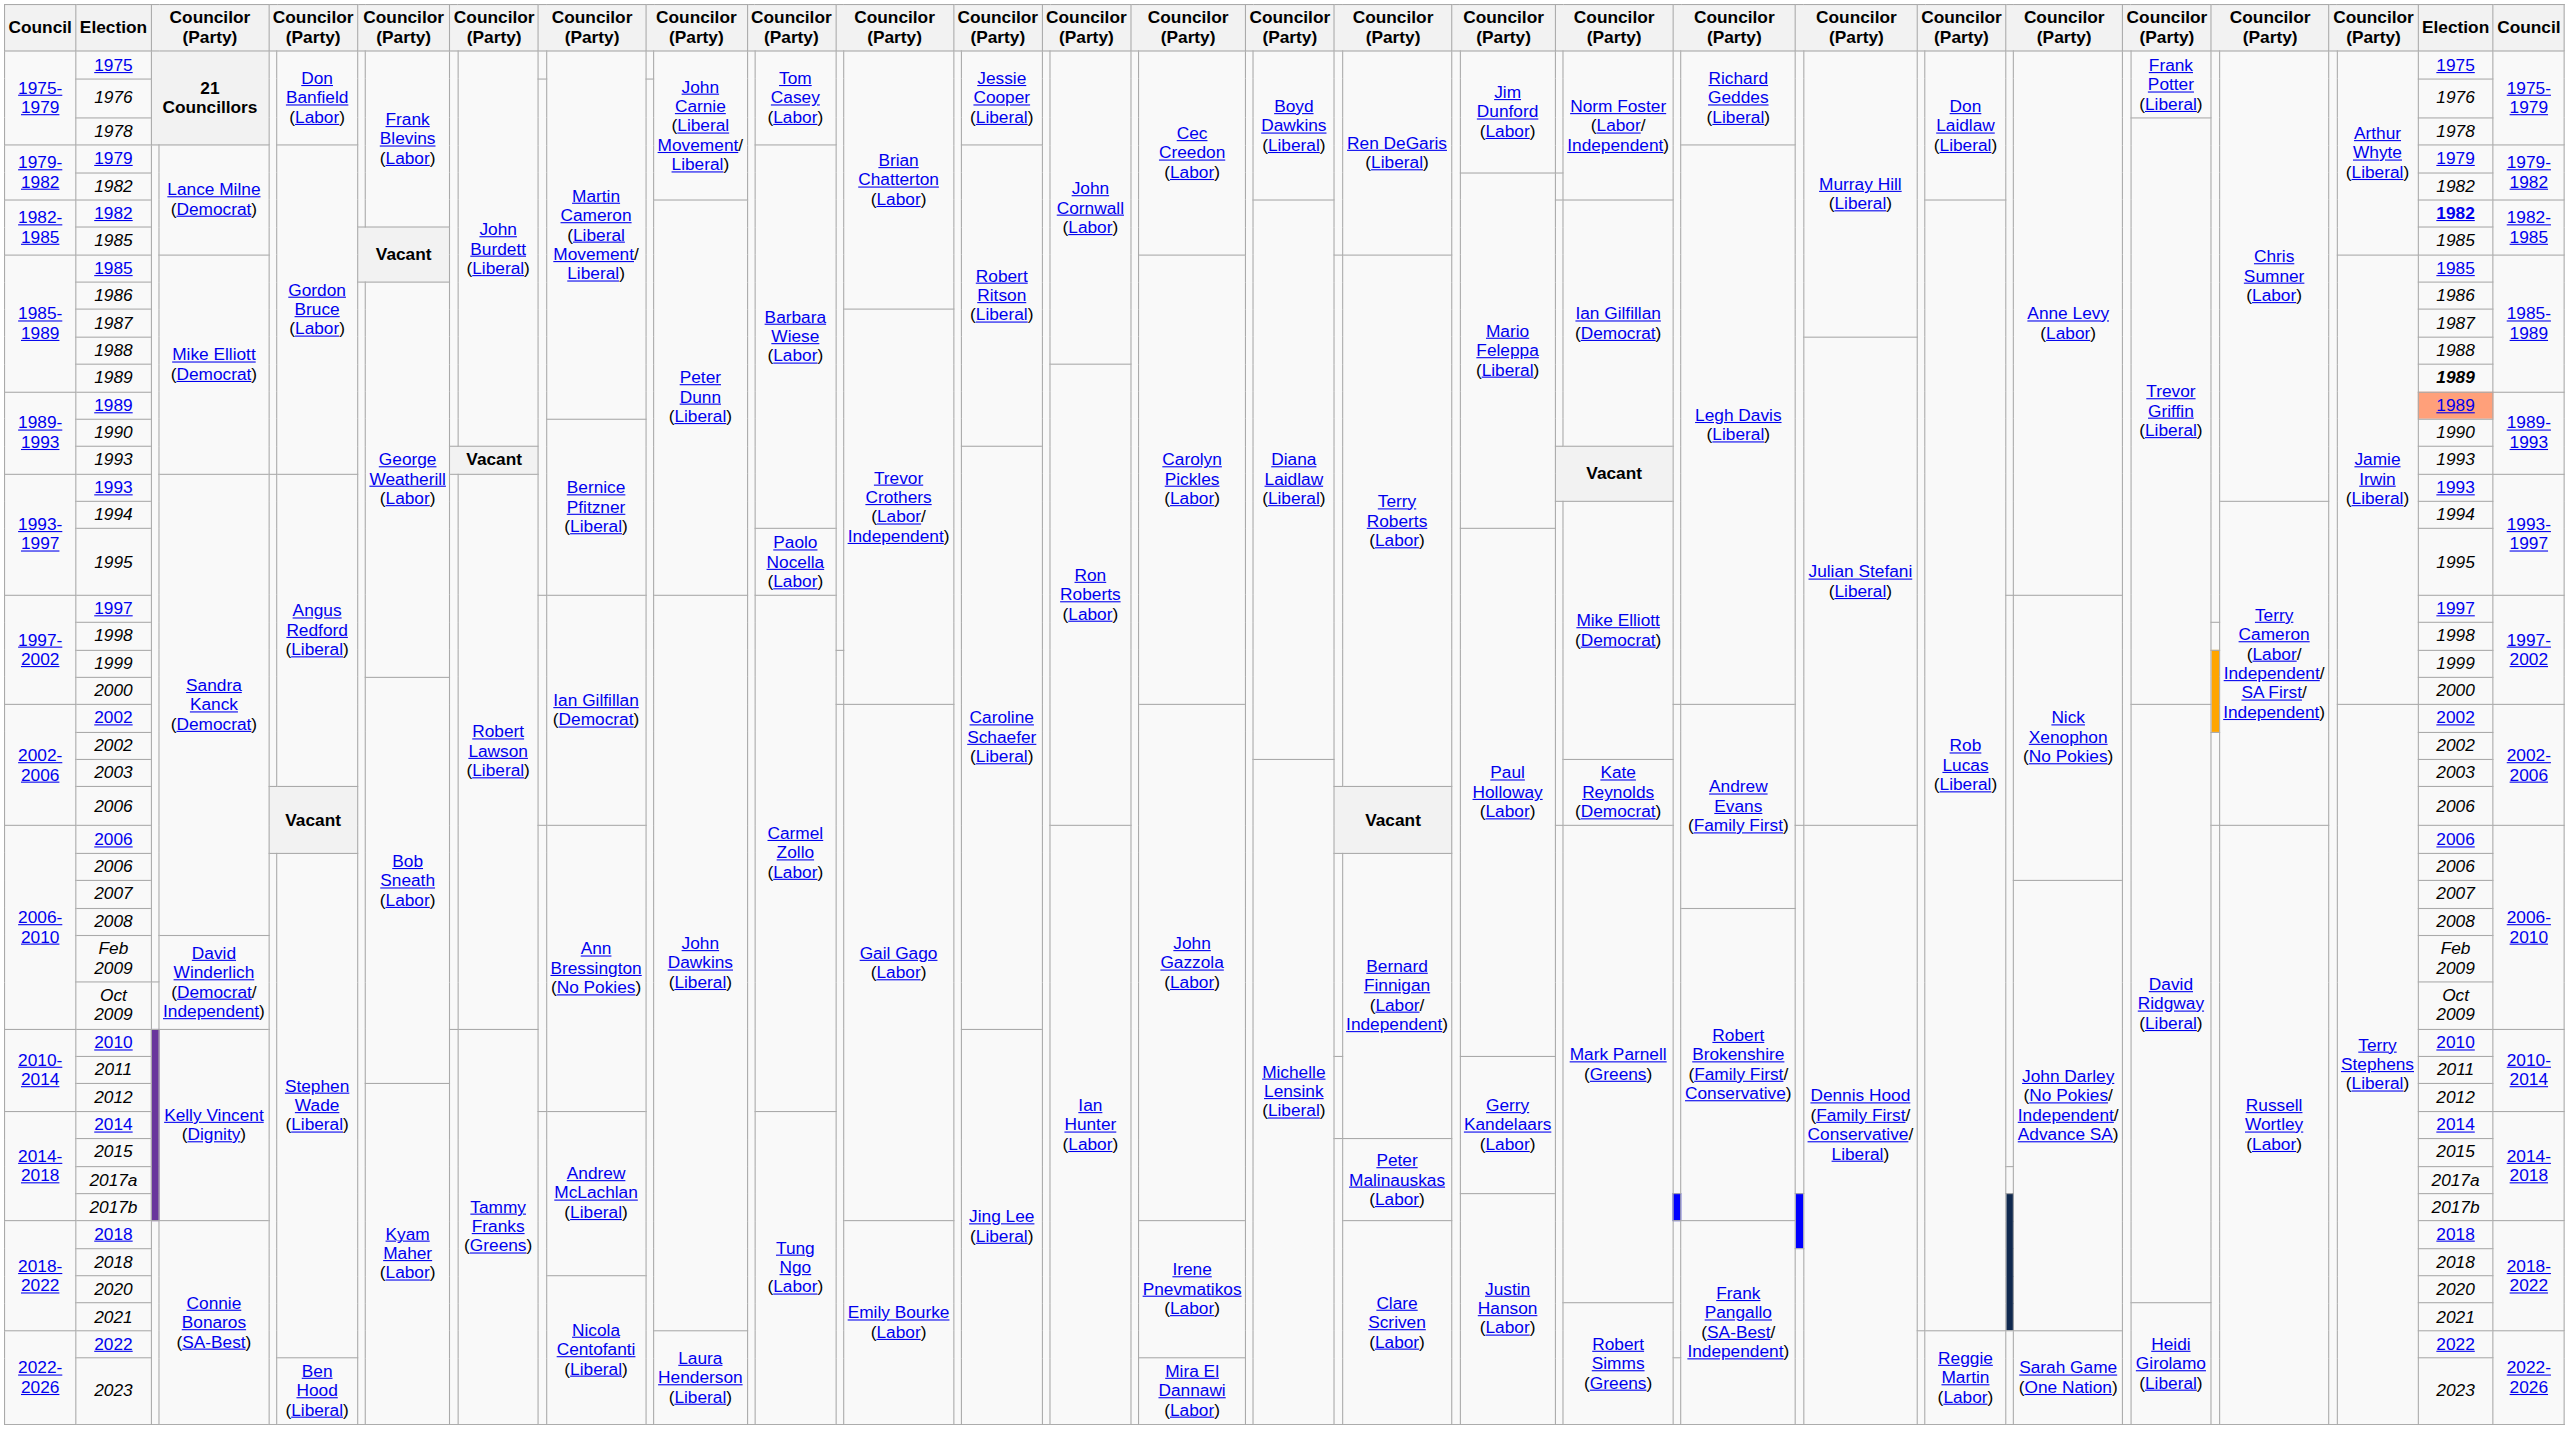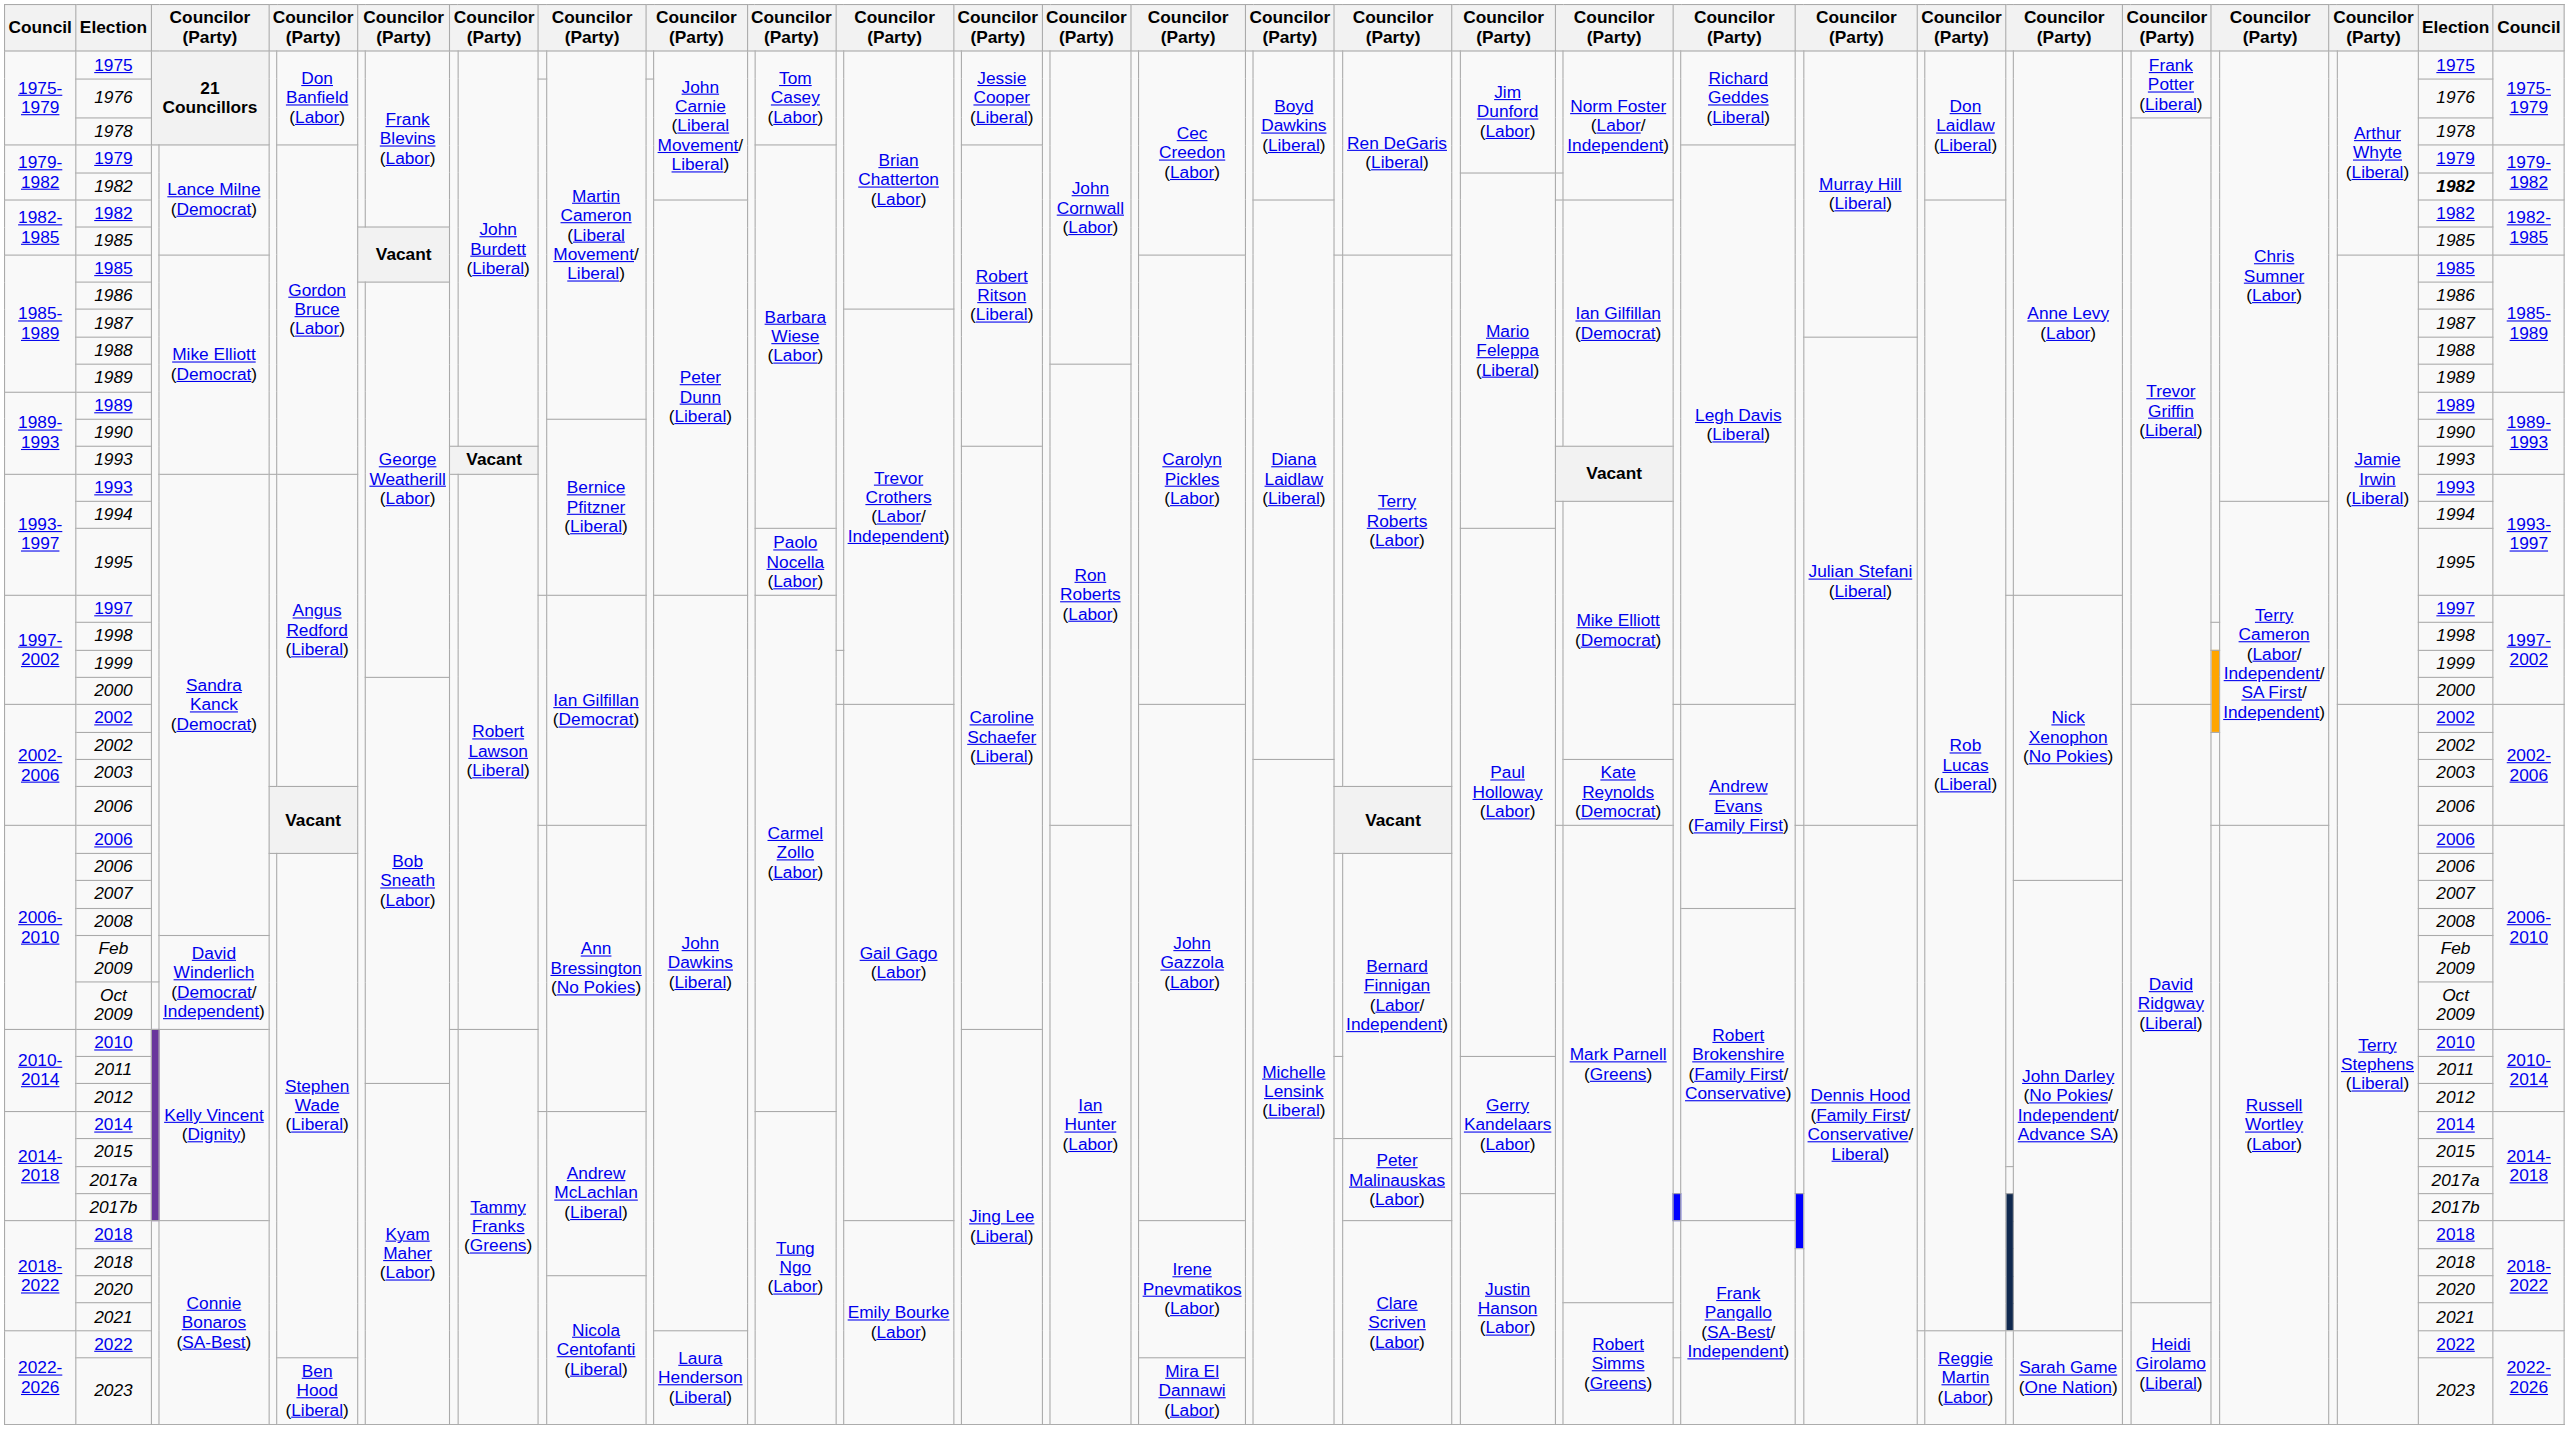1979-1982 / 1982 | column 47: normal -> bold
1982-1985 / 1982 | column 47: bold -> normal
1985-1989 / 1989 | column 47: bold -> normal
1989-1993 / 1989 | column 47: lightsalmon background -> no background
